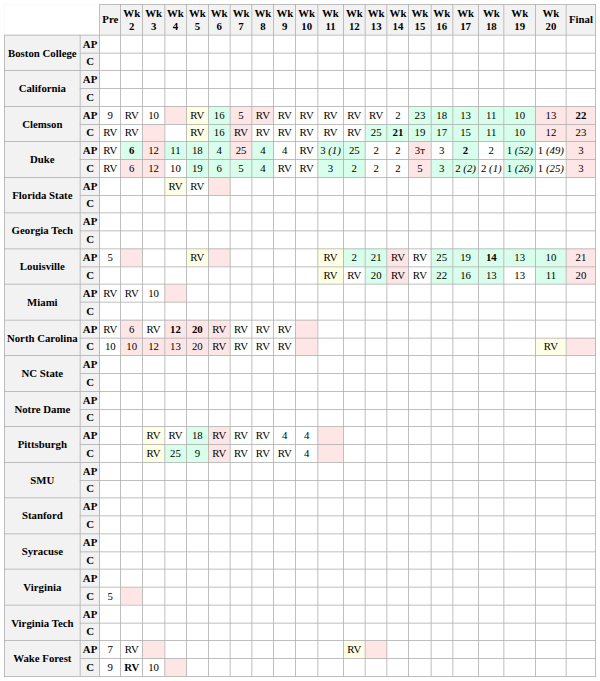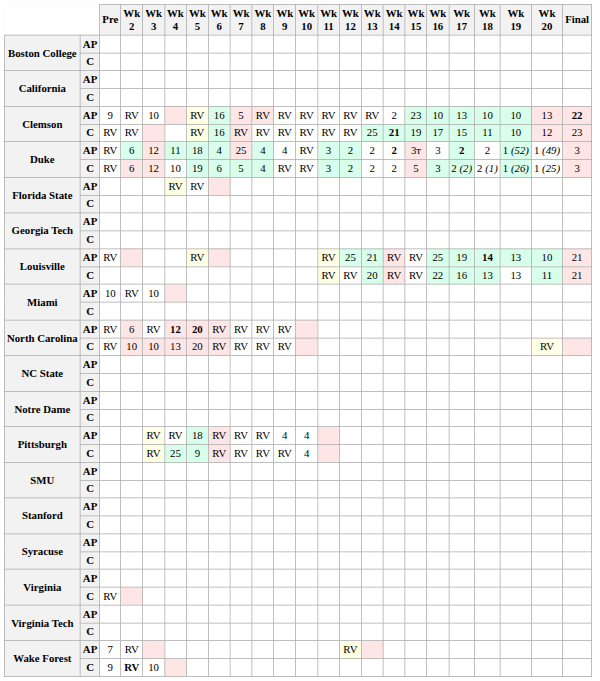Clemson / AP | Wk 16: 18 -> 10
Clemson / AP | Wk 18: 11 -> 10
Duke / AP | Wk 2: bold -> normal
Duke / AP | Wk 11: 3 (1) -> 3
Duke / AP | Wk 12: 25 -> 2
Duke / AP | Wk 14: normal -> bold
Louisville / AP | Pre: 5 -> RV
Louisville / AP | Wk 12: 2 -> 25
Louisville / C | Final: 20 -> 21
Miami / AP | Pre: RV -> 10
North Carolina / C | Pre: 10 -> RV
North Carolina / C | Wk 3: 12 -> 10
Virginia / C | Pre: 5 -> RV
